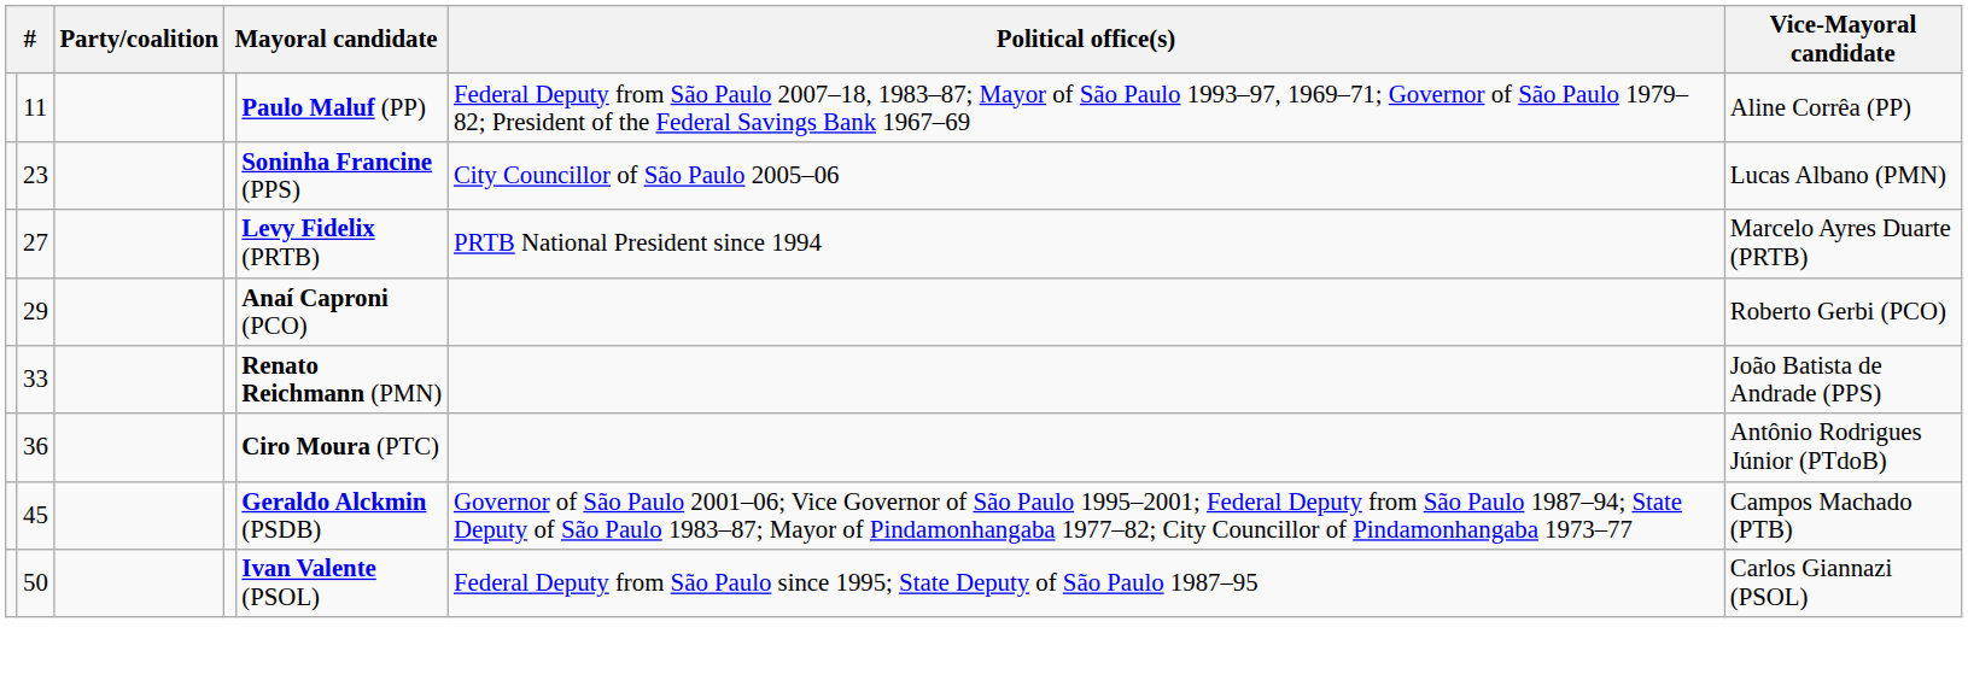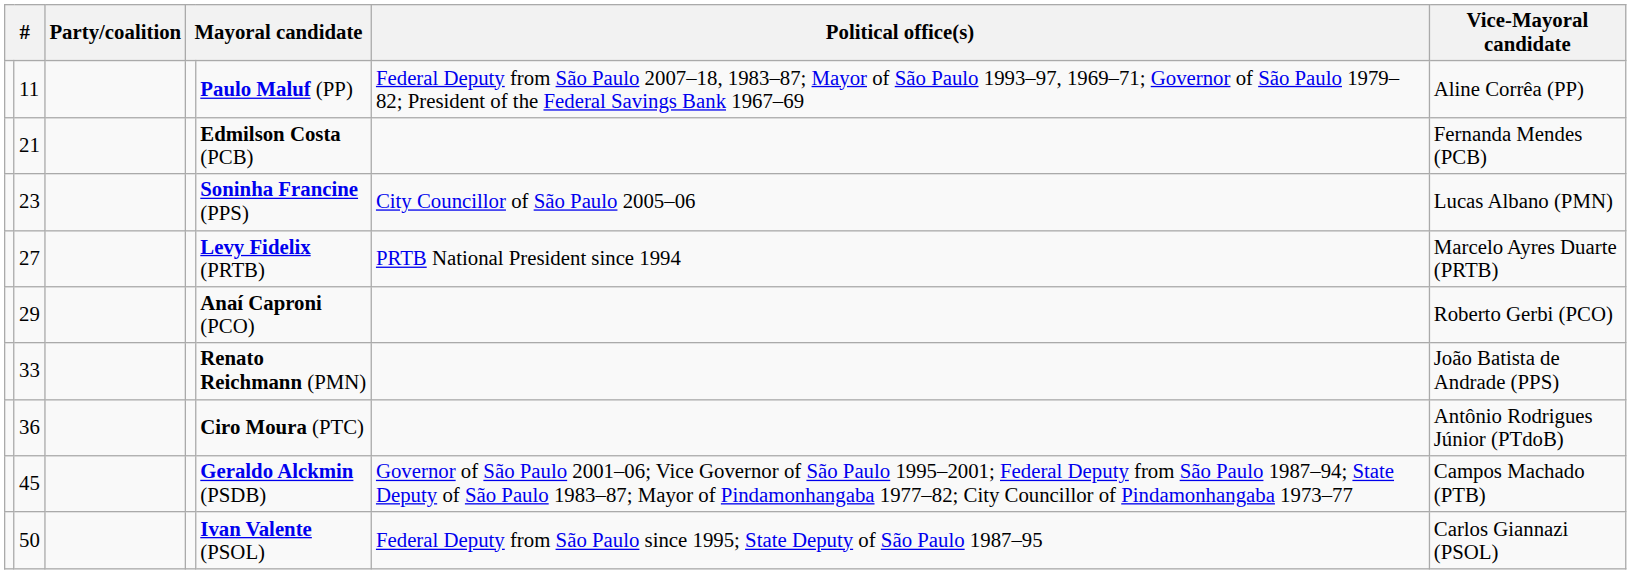+ row: 21 | Edmilson Costa (PCB) | Fernanda Mendes (PCB)
